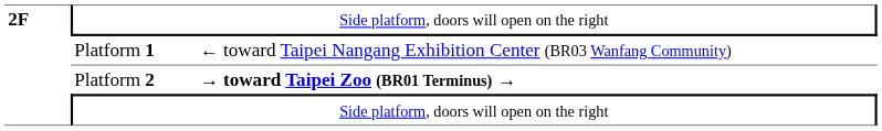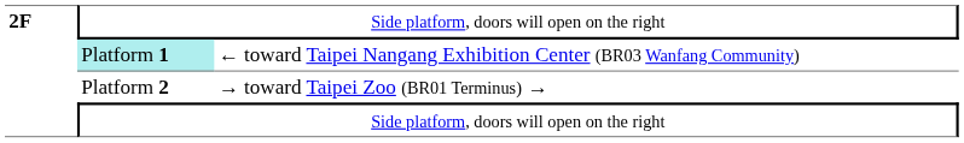Platform 1 | column 2: no background -> paleturquoise background
Platform 2 | column 3: bold -> normal
